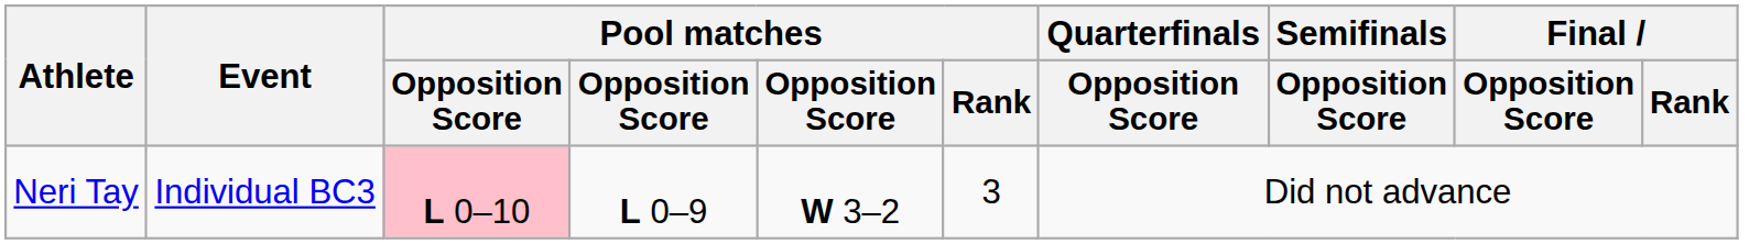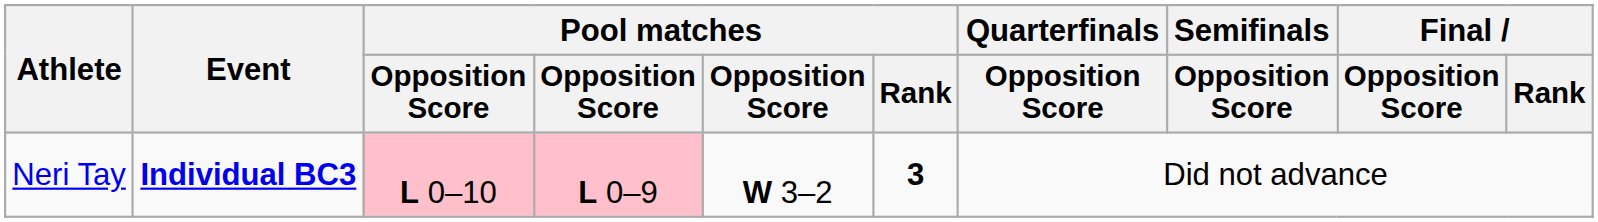Neri Tay | Event: normal -> bold
Neri Tay | column 4: no background -> pink background
Neri Tay | Pool matches / Rank: normal -> bold
